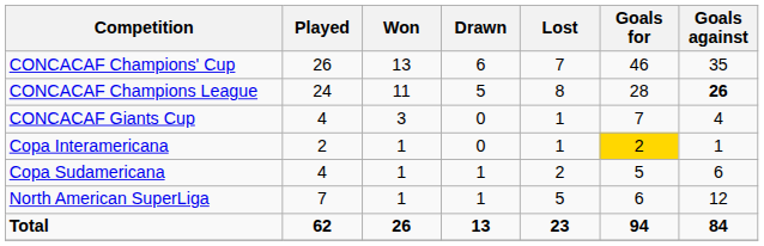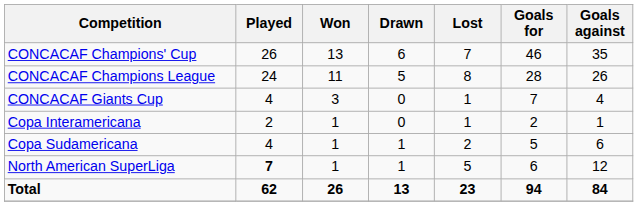CONCACAF Champions League | Goals against: bold -> normal
Copa Interamericana | Goals for: gold background -> no background
North American SuperLiga | Played: normal -> bold
